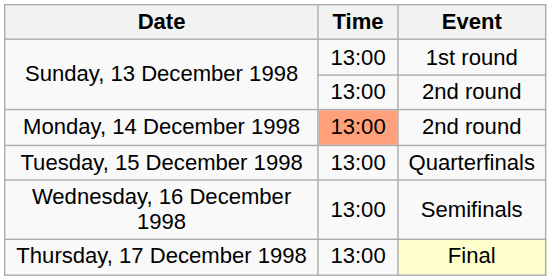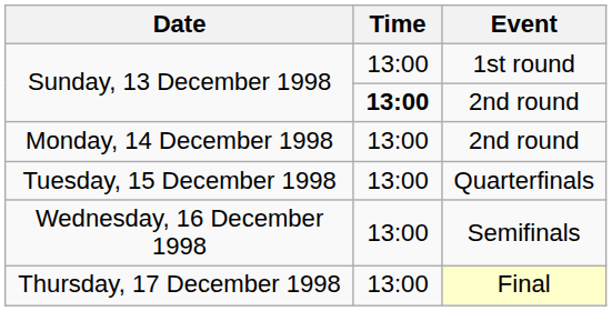Sunday, 13 December 1998 / 2nd round | Time: normal -> bold
Monday, 14 December 1998 | Time: lightsalmon background -> no background
